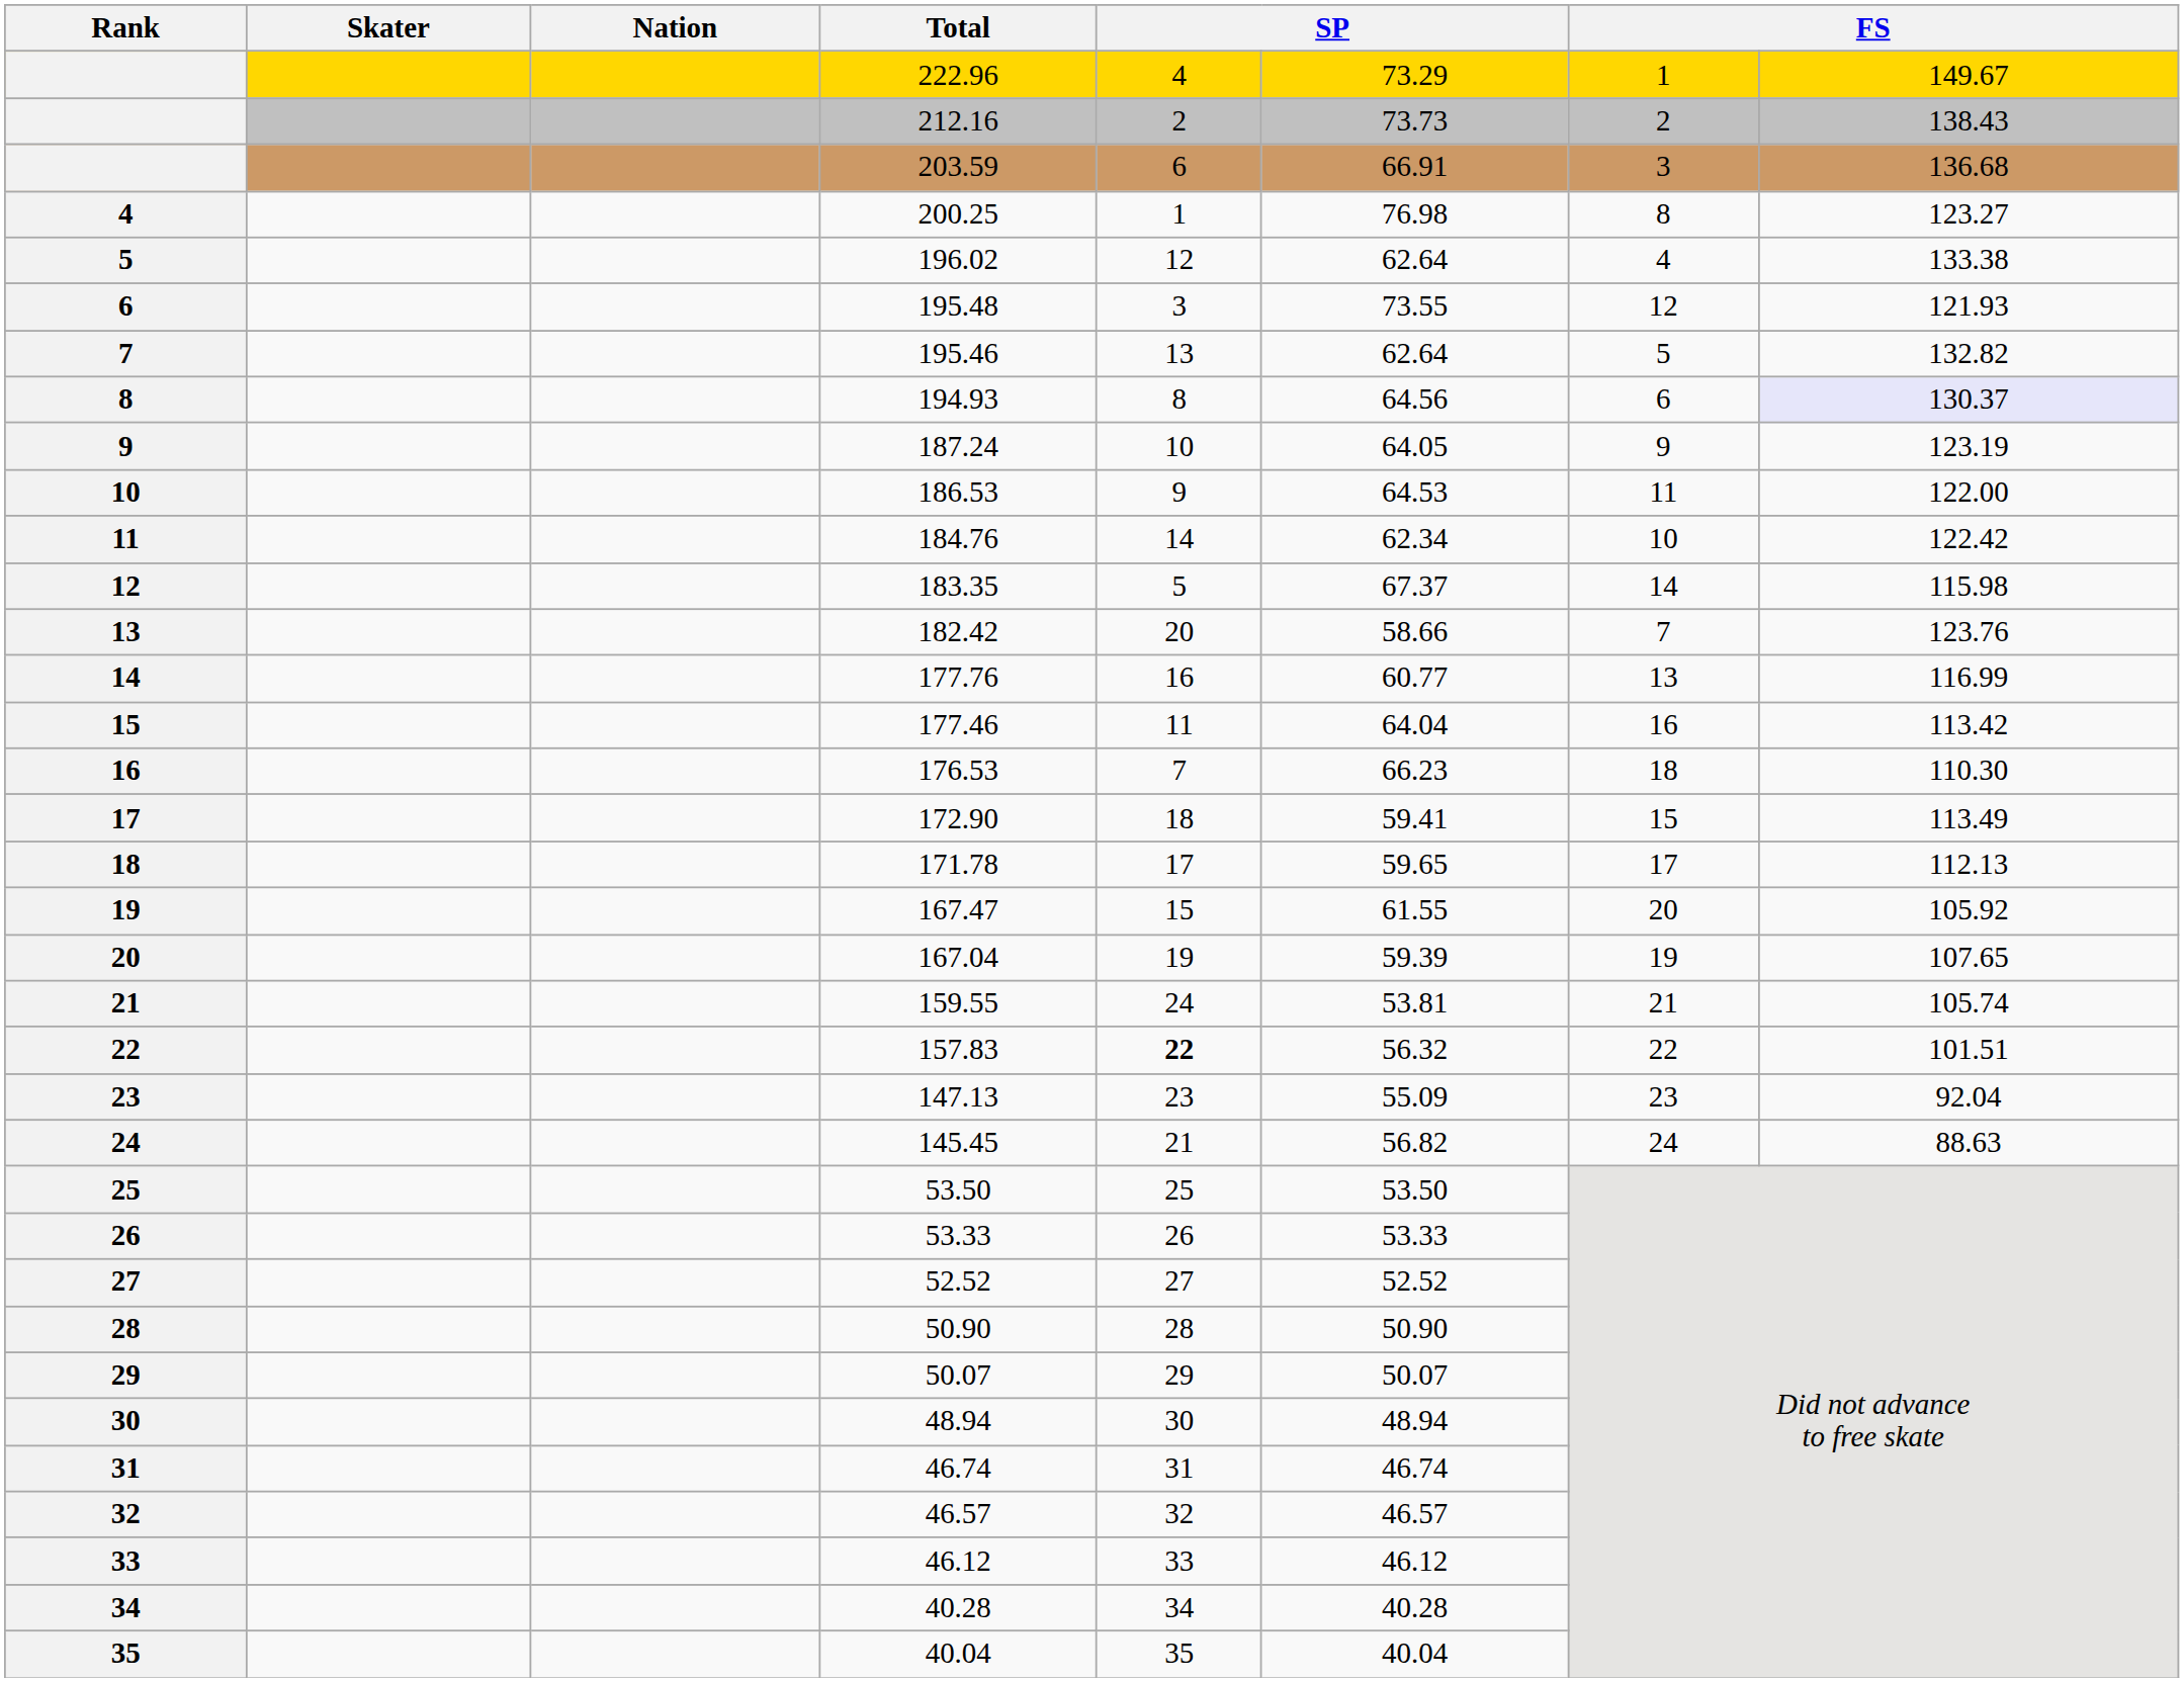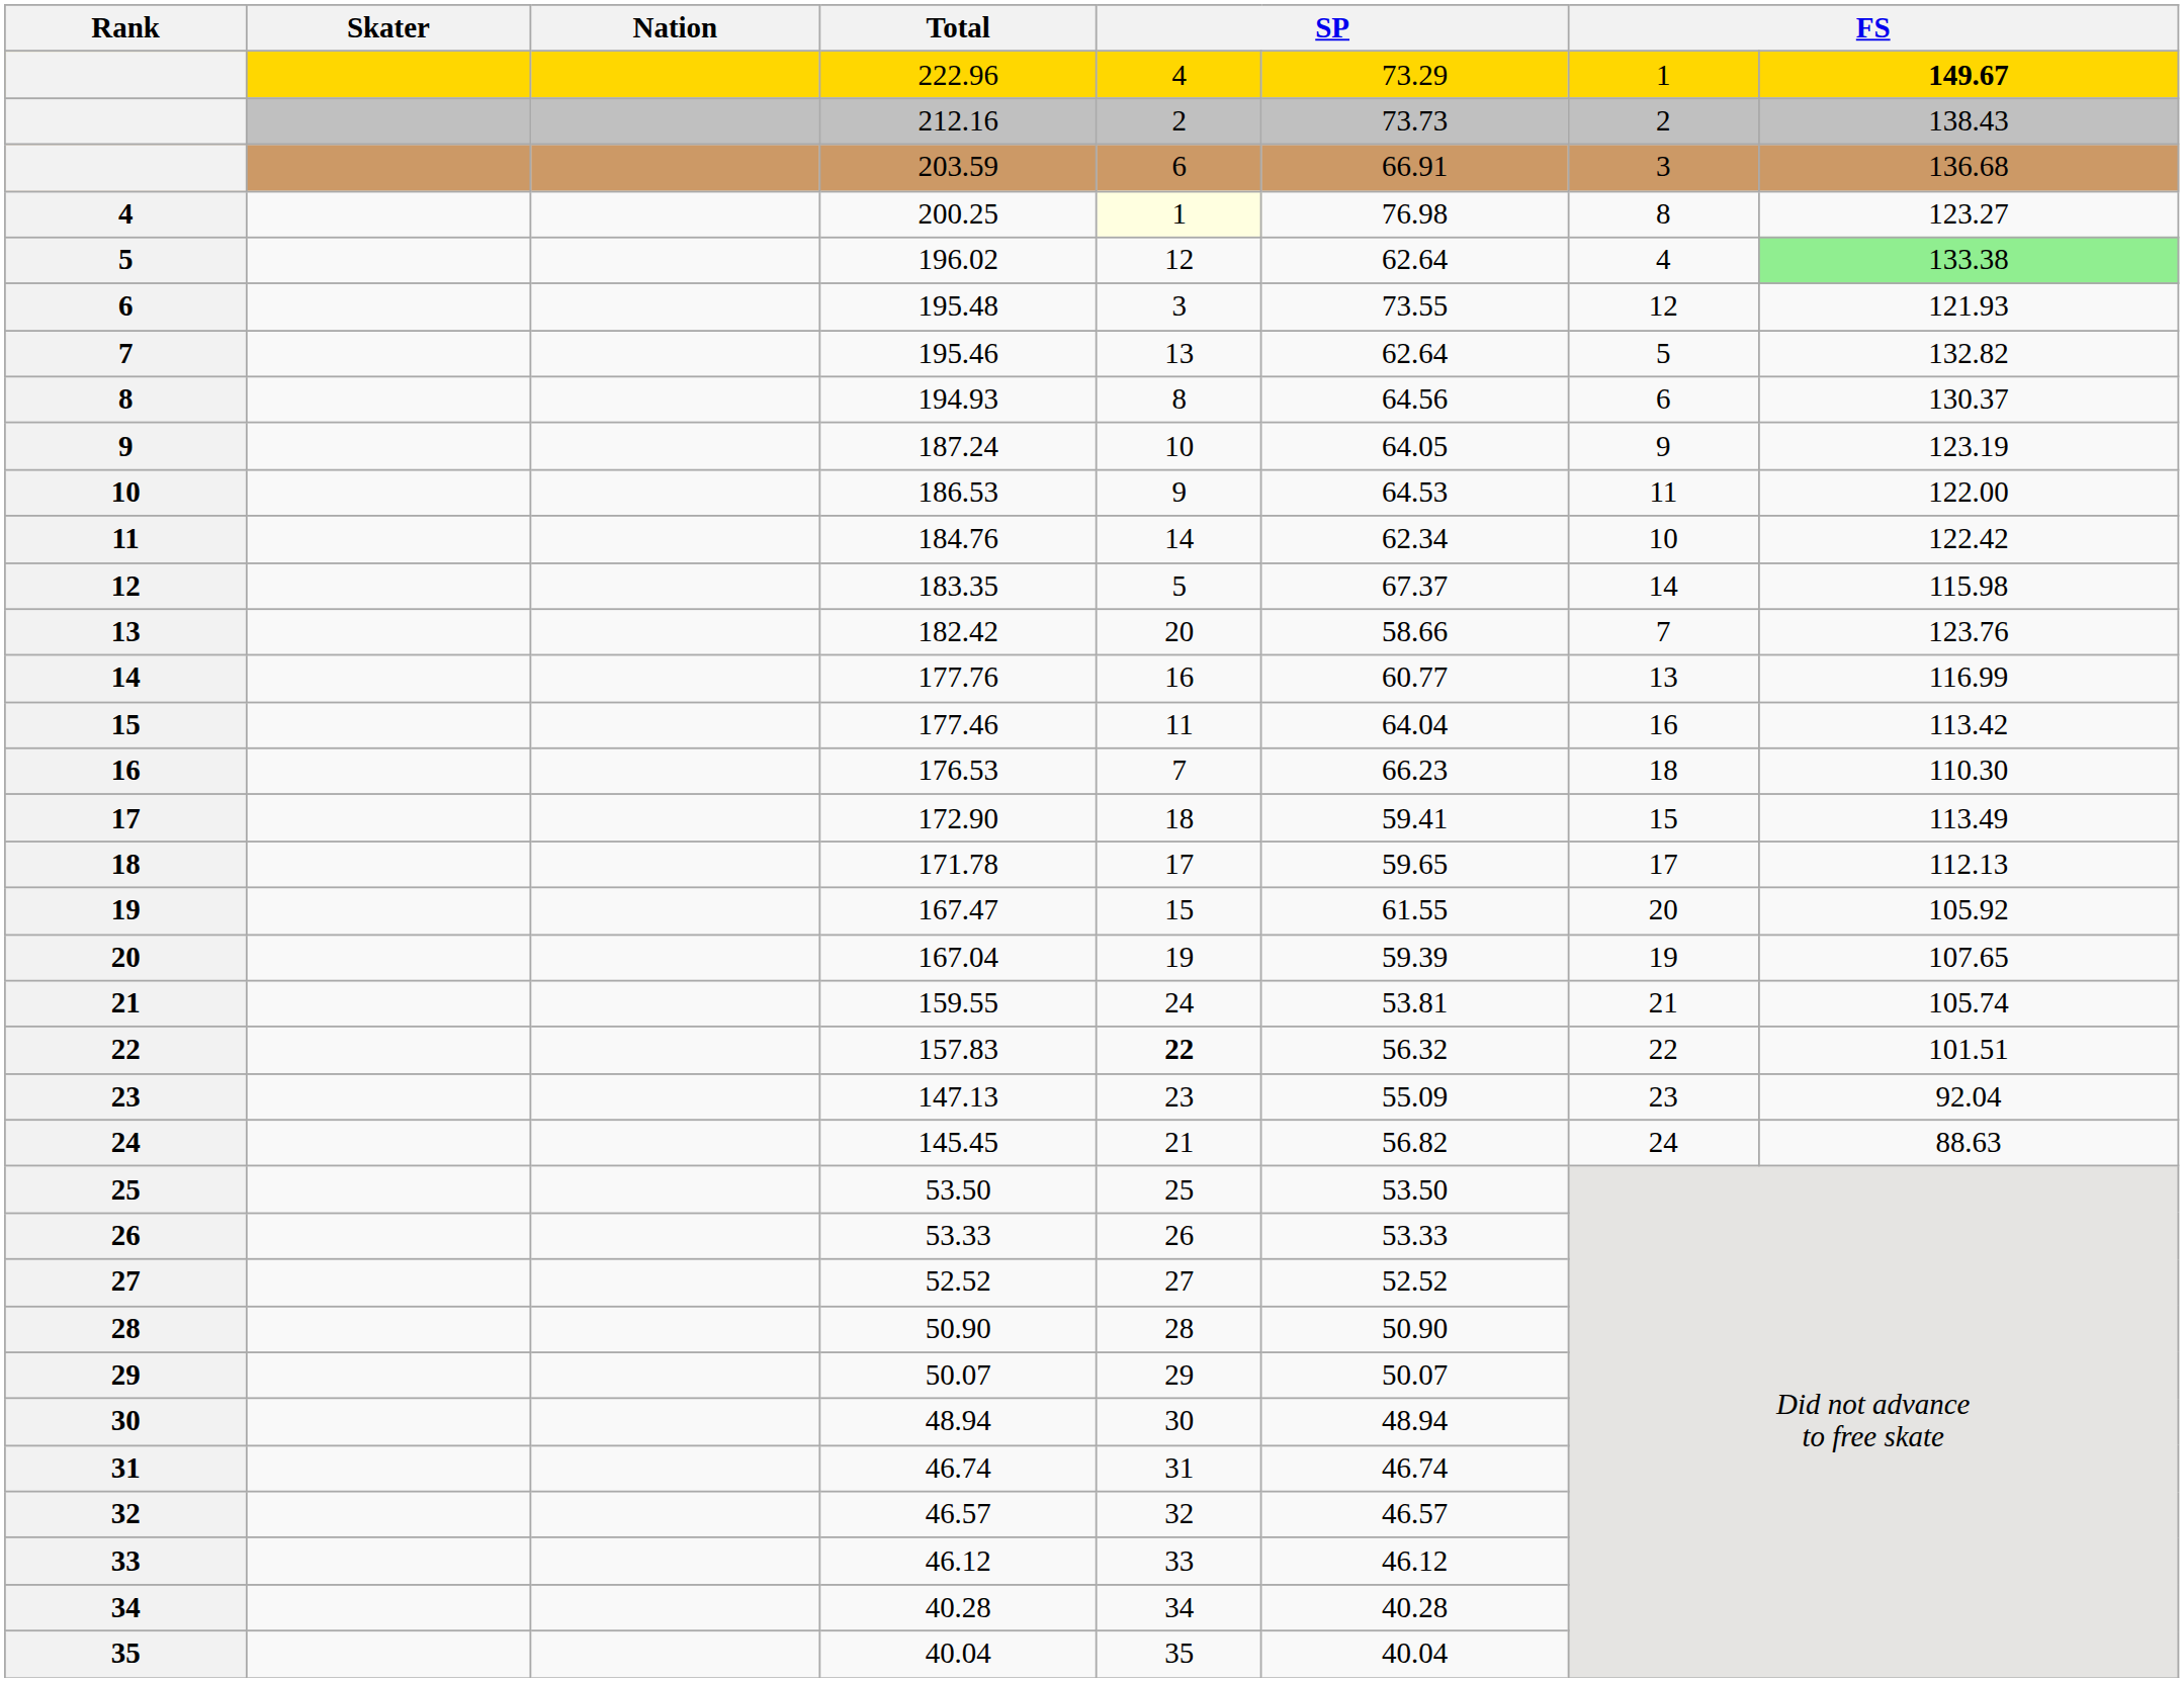222.96 | column 8: normal -> bold
200.25 | column 5: no background -> lightyellow background
196.02 | column 8: no background -> lightgreen background
194.93 | column 8: lavender background -> no background
